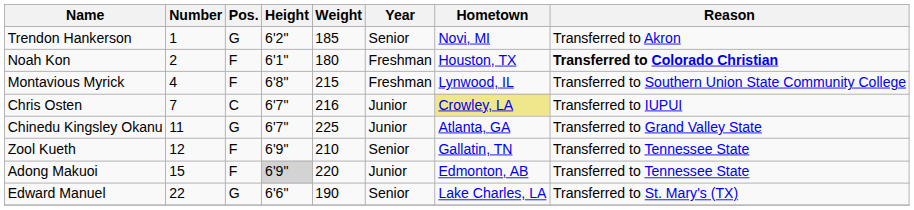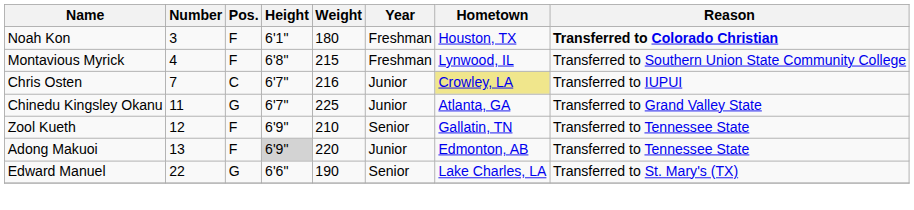- row: Trendon Hankerson | 1 | G | 6'2" | 185 | Senior | Novi, MI | Transferred to Akron
Noah Kon | Number: 2 -> 3
Adong Makuoi | Number: 15 -> 13
